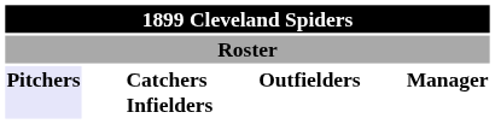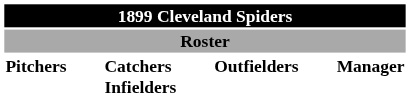Pitchers | column 1: lavender background -> no background
